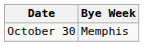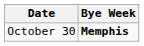October 30 | Bye Week: normal -> bold
